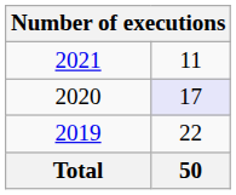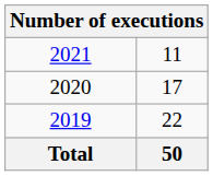2020 | column 2: lavender background -> no background
